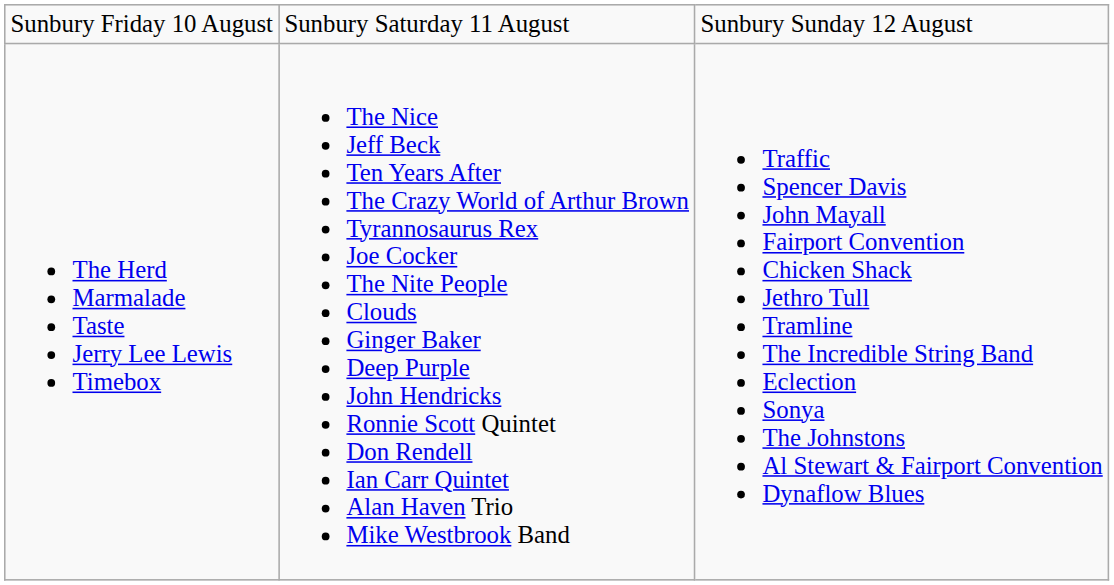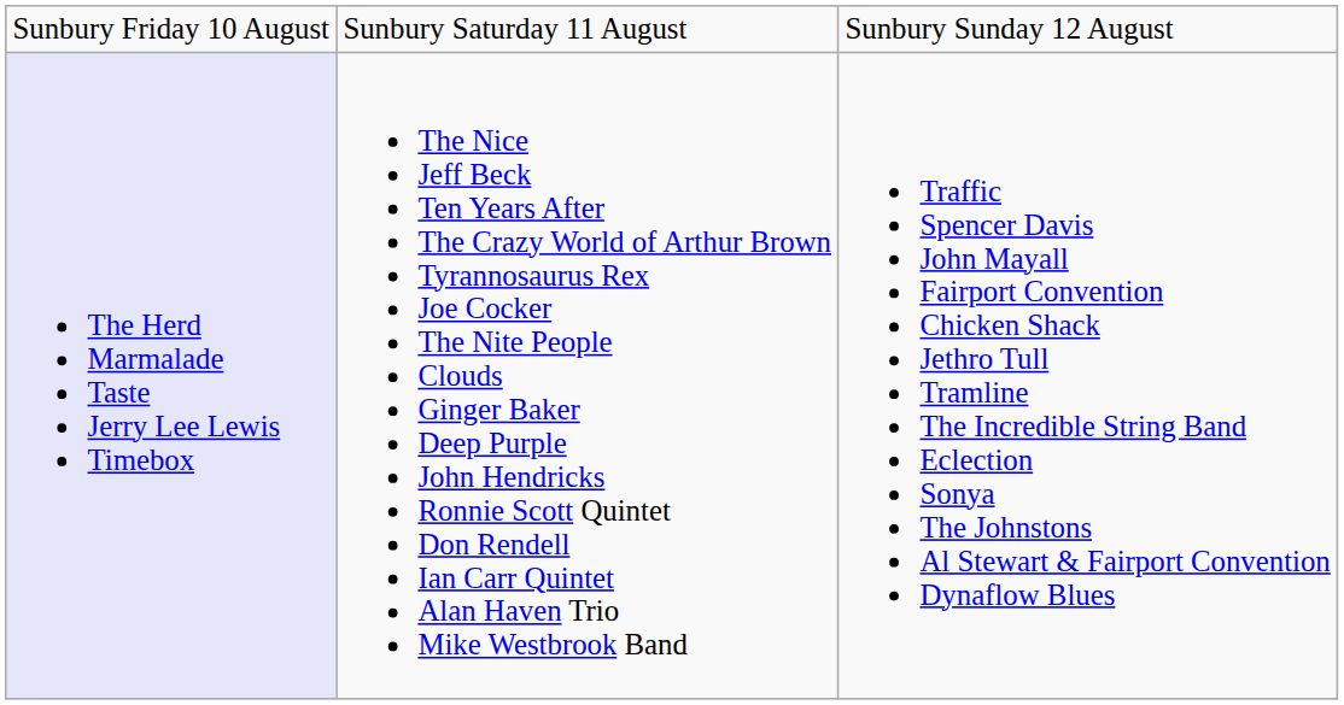The Herd Marmalade Taste Jerry Lee Lewis Timebox | column 1: no background -> lavender background
